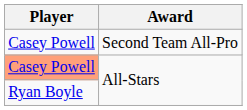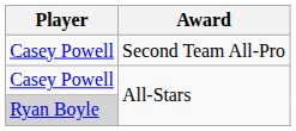row 3 | Player: lightsalmon background -> no background
row 4 | Player: no background -> lightgrey background
